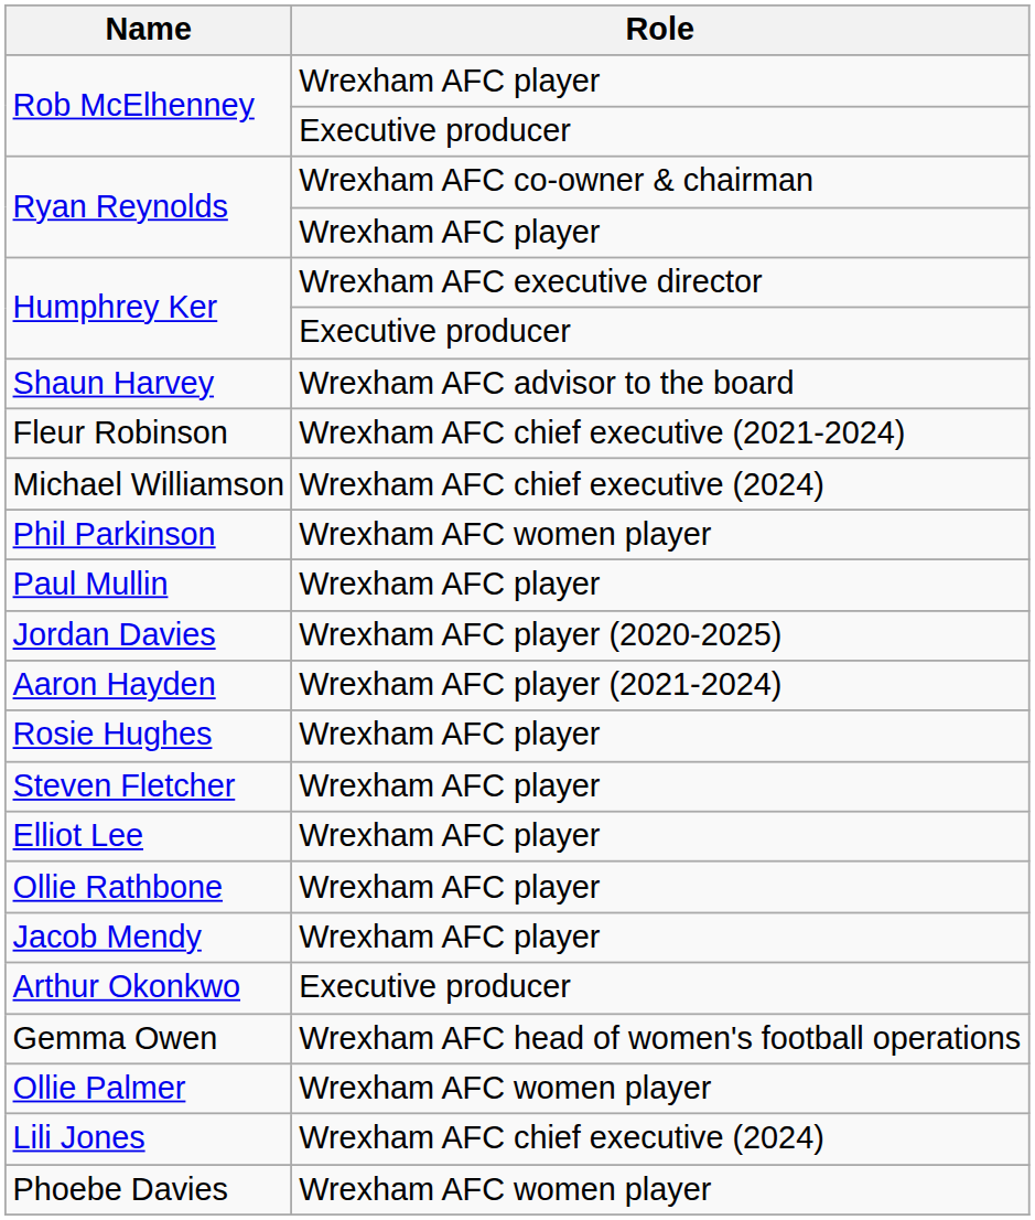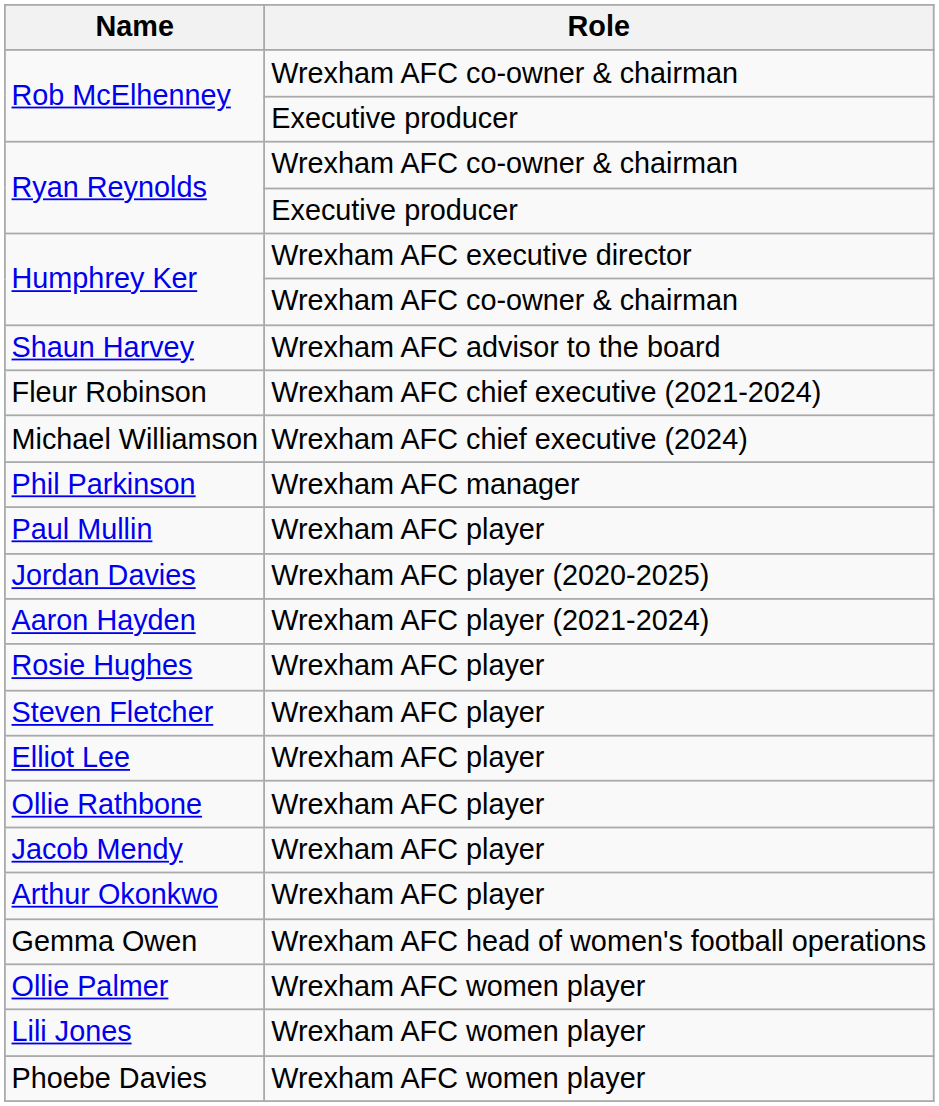row 2 | Role: Wrexham AFC player -> Wrexham AFC co-owner & chairman
row 5 | Role: Wrexham AFC player -> Executive producer
row 7 | Role: Executive producer -> Wrexham AFC co-owner & chairman
row 11 | Role: Wrexham AFC women player -> Wrexham AFC manager
row 20 | Role: Executive producer -> Wrexham AFC player
row 23 | Role: Wrexham AFC chief executive (2024) -> Wrexham AFC women player
